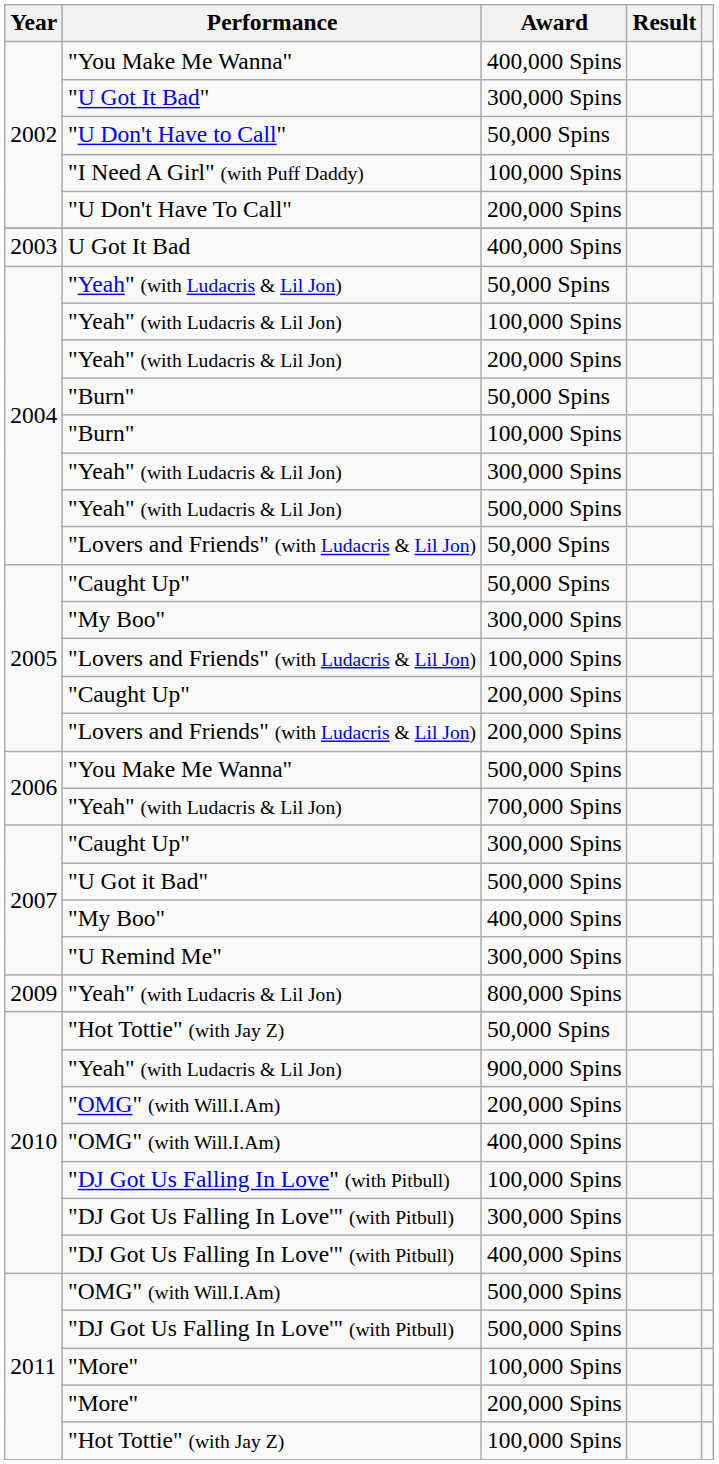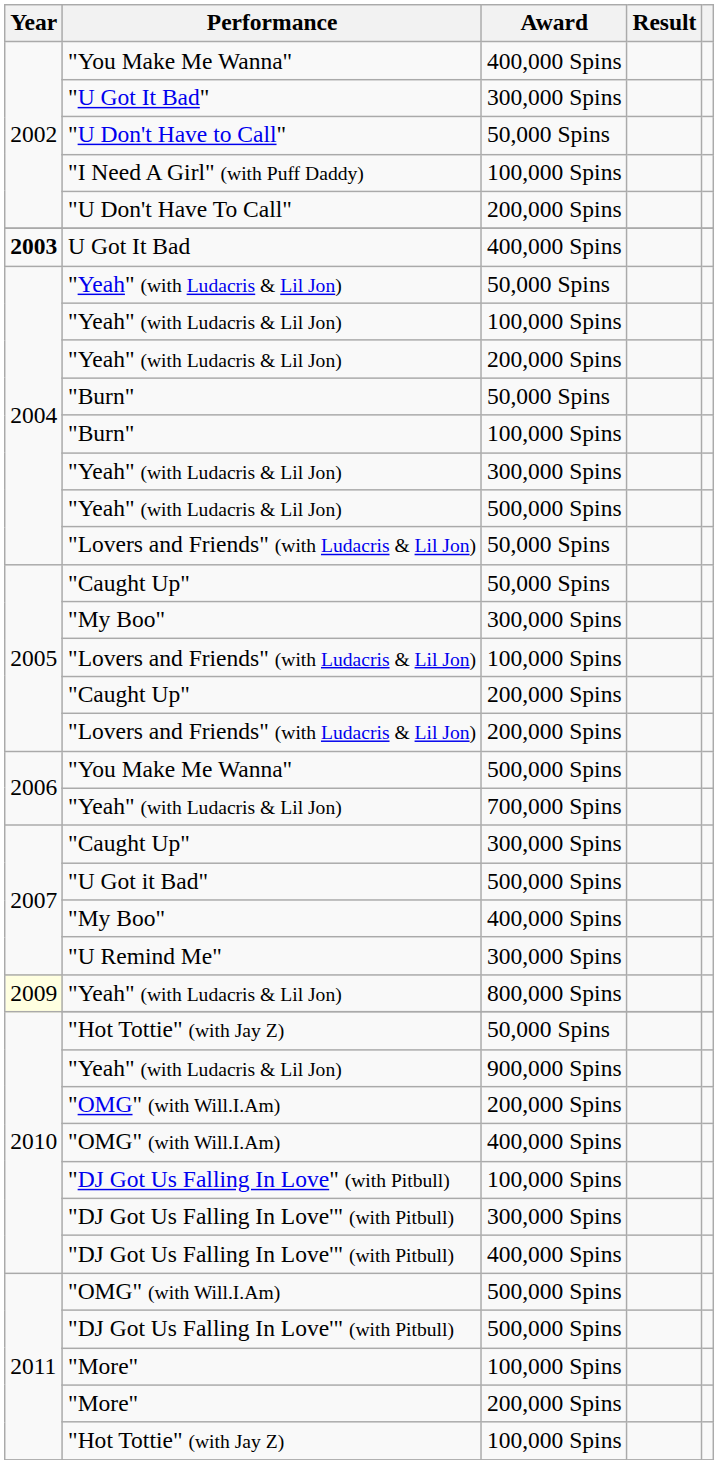U Got It Bad | Year: normal -> bold
"Yeah" (with Ludacris & Lil Jon) / 800,000 Spins | Year: no background -> lightyellow background
